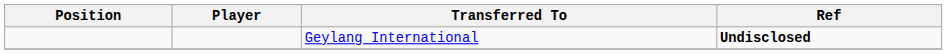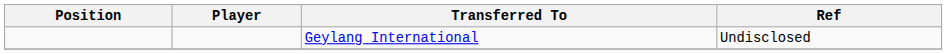Geylang International | Ref: bold -> normal
